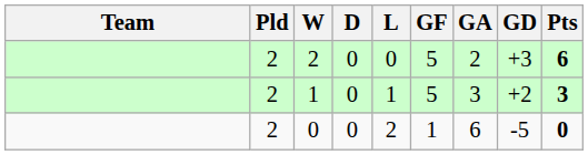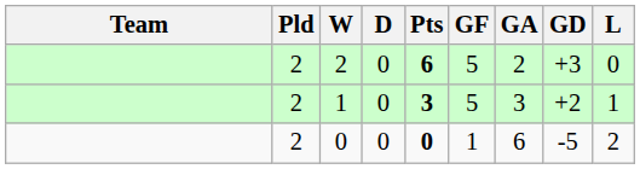columns swapped: L <-> Pts
